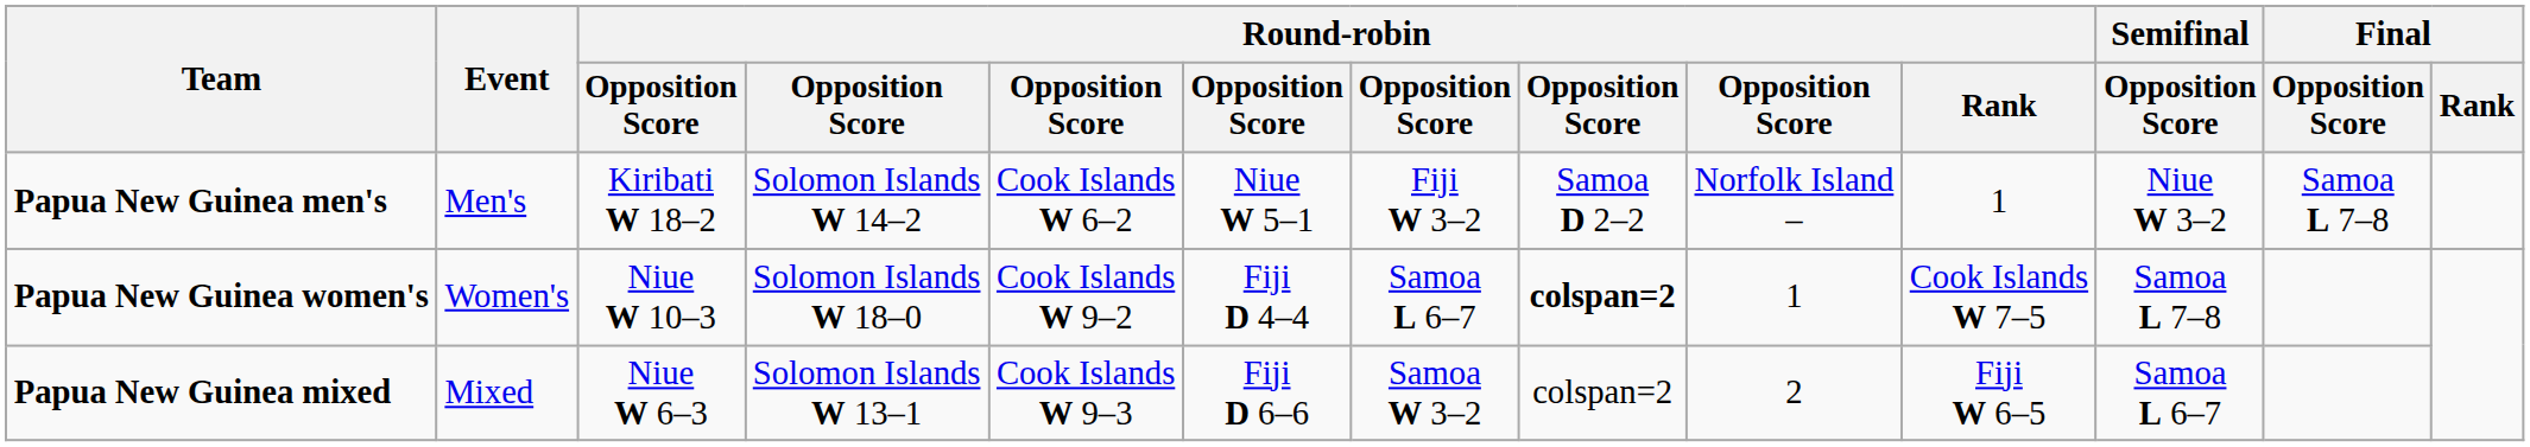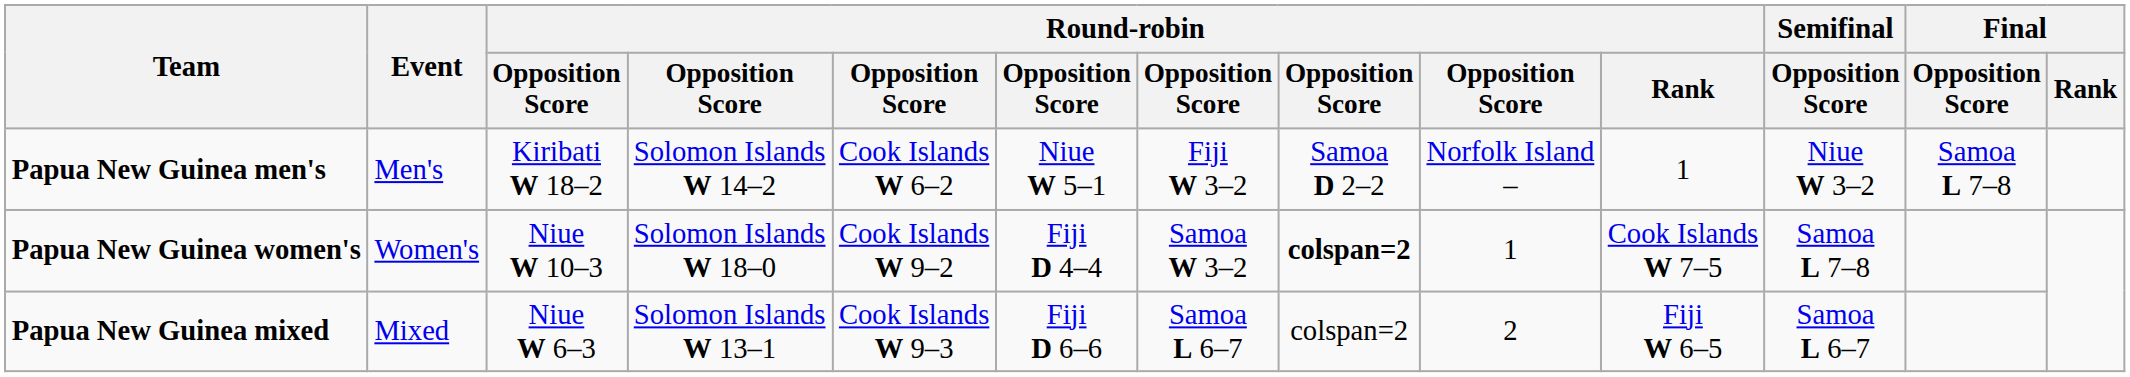Papua New Guinea women's | column 7: Samoa L 6–7 -> Samoa W 3–2
Papua New Guinea mixed | column 7: Samoa W 3–2 -> Samoa L 6–7
